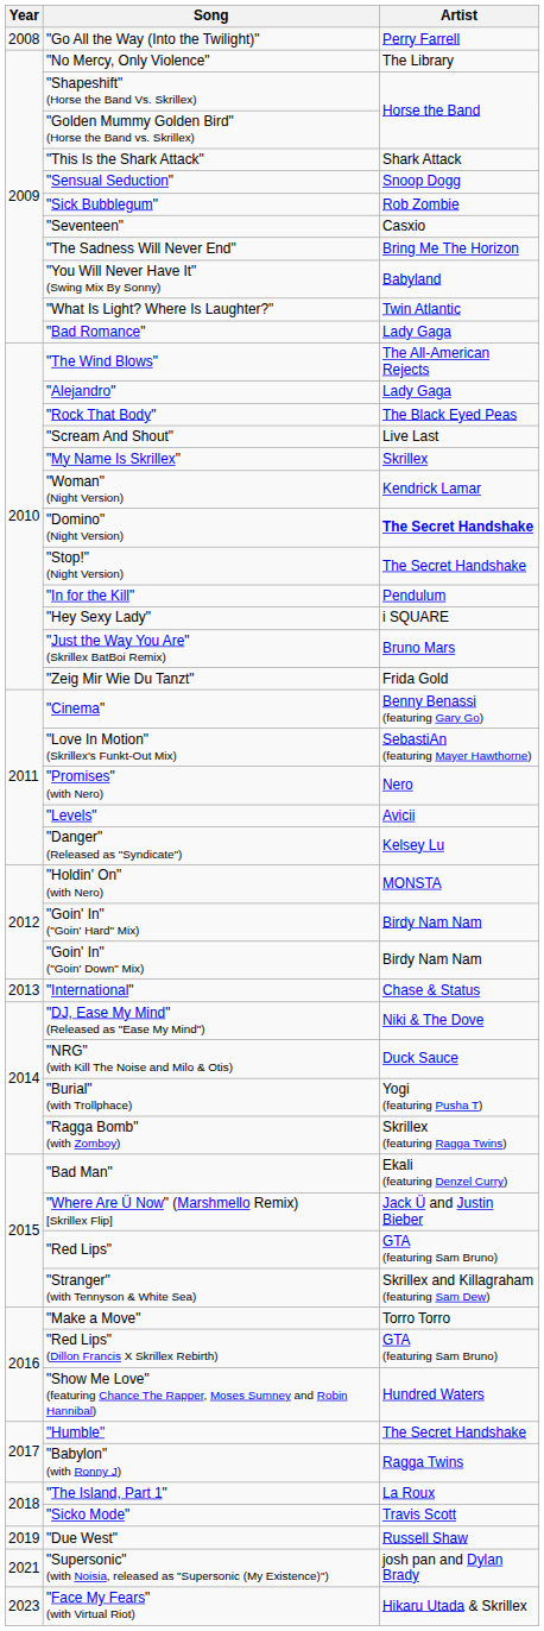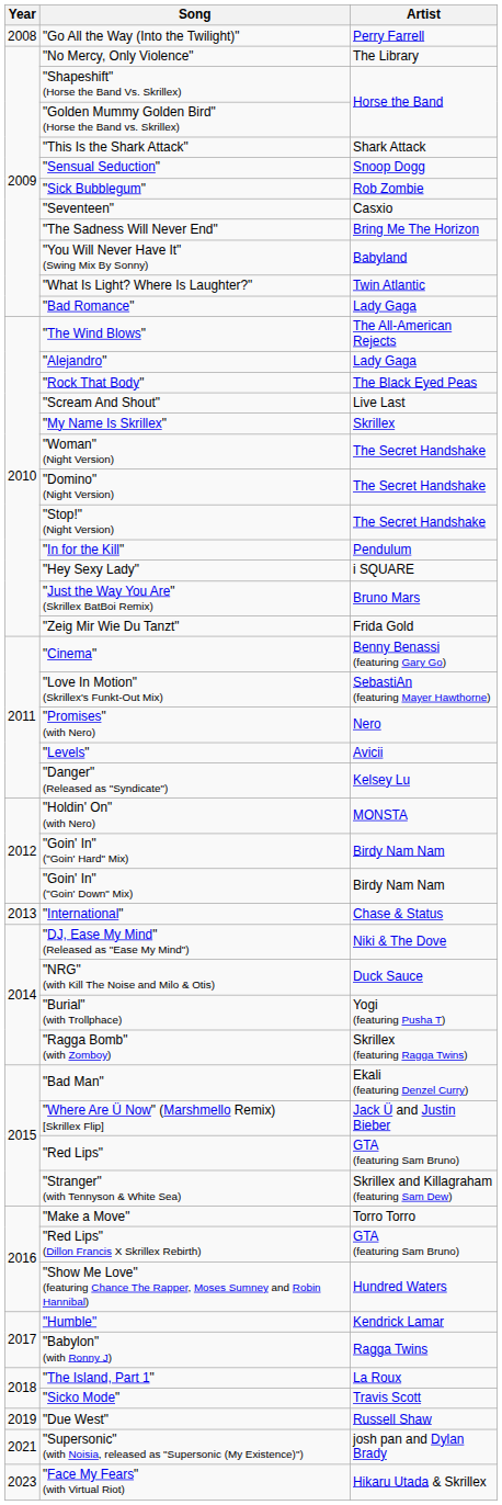"Woman" (Night Version) | Artist: Kendrick Lamar -> The Secret Handshake
"Domino" (Night Version) | Artist: bold -> normal
"Humble" | Artist: The Secret Handshake -> Kendrick Lamar
